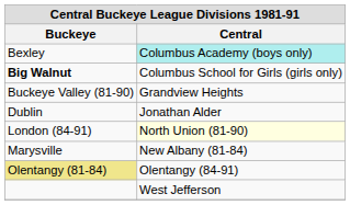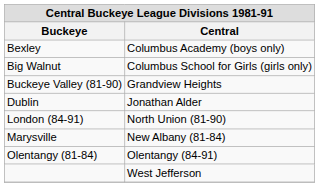Bexley | Central: paleturquoise background -> no background
Big Walnut | Buckeye: bold -> normal
London (84-91) | Central: lightyellow background -> no background
Olentangy (81-84) | Buckeye: khaki background -> no background
